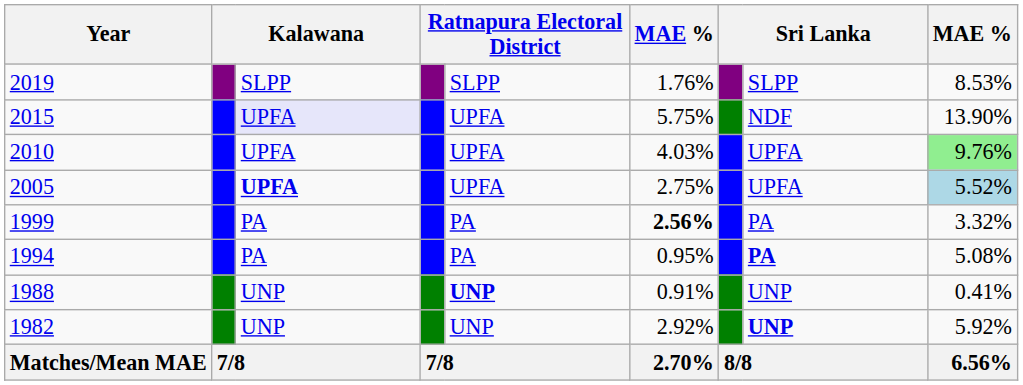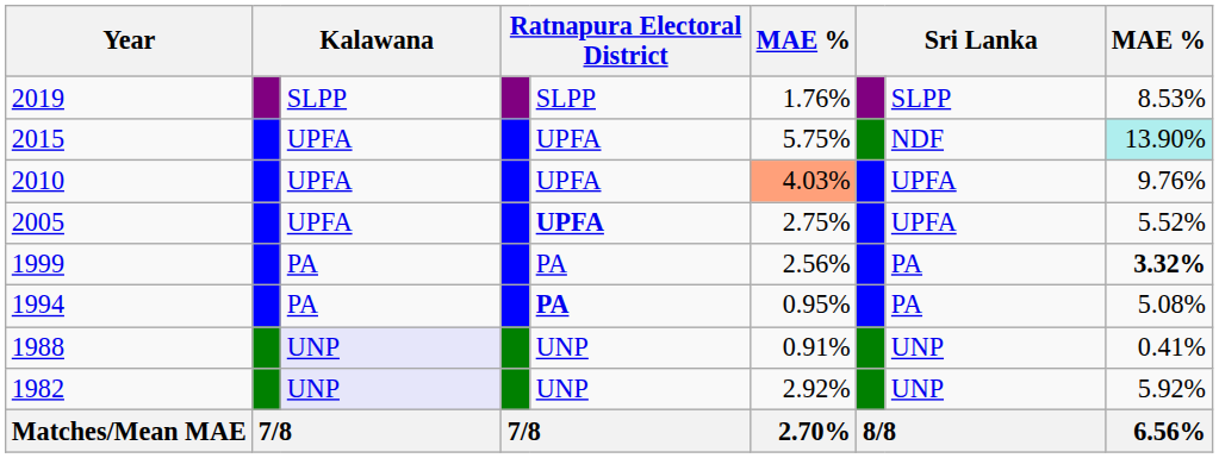2015 | column 3: lavender background -> no background
2015 | column 9: no background -> paleturquoise background
2010 | column 6: no background -> lightsalmon background
2010 | column 9: lightgreen background -> no background
2005 | column 3: bold -> normal
2005 | column 5: normal -> bold
2005 | column 9: lightblue background -> no background
1999 | column 6: bold -> normal
1999 | column 9: normal -> bold
1994 | column 5: normal -> bold
1994 | column 8: bold -> normal
1988 | column 3: no background -> lavender background
1988 | column 5: bold -> normal
1982 | column 3: no background -> lavender background
1982 | column 8: bold -> normal
